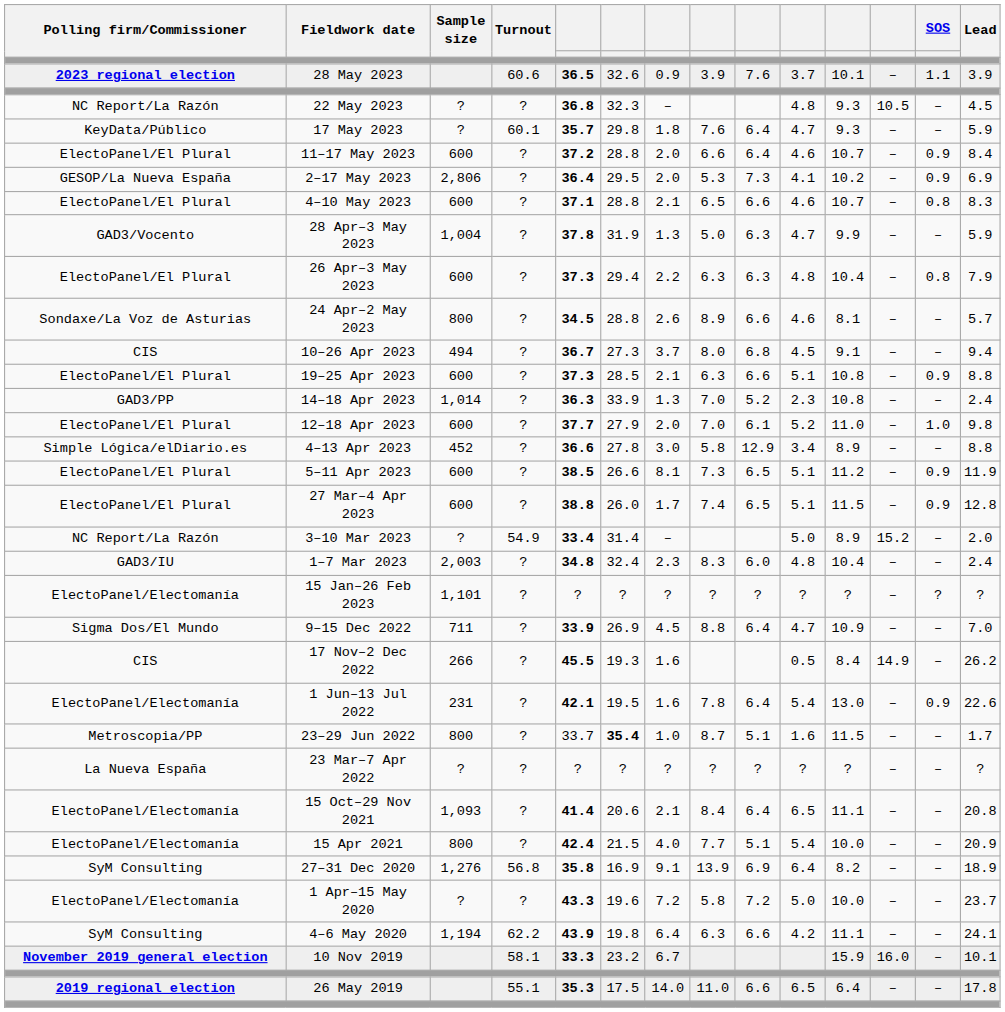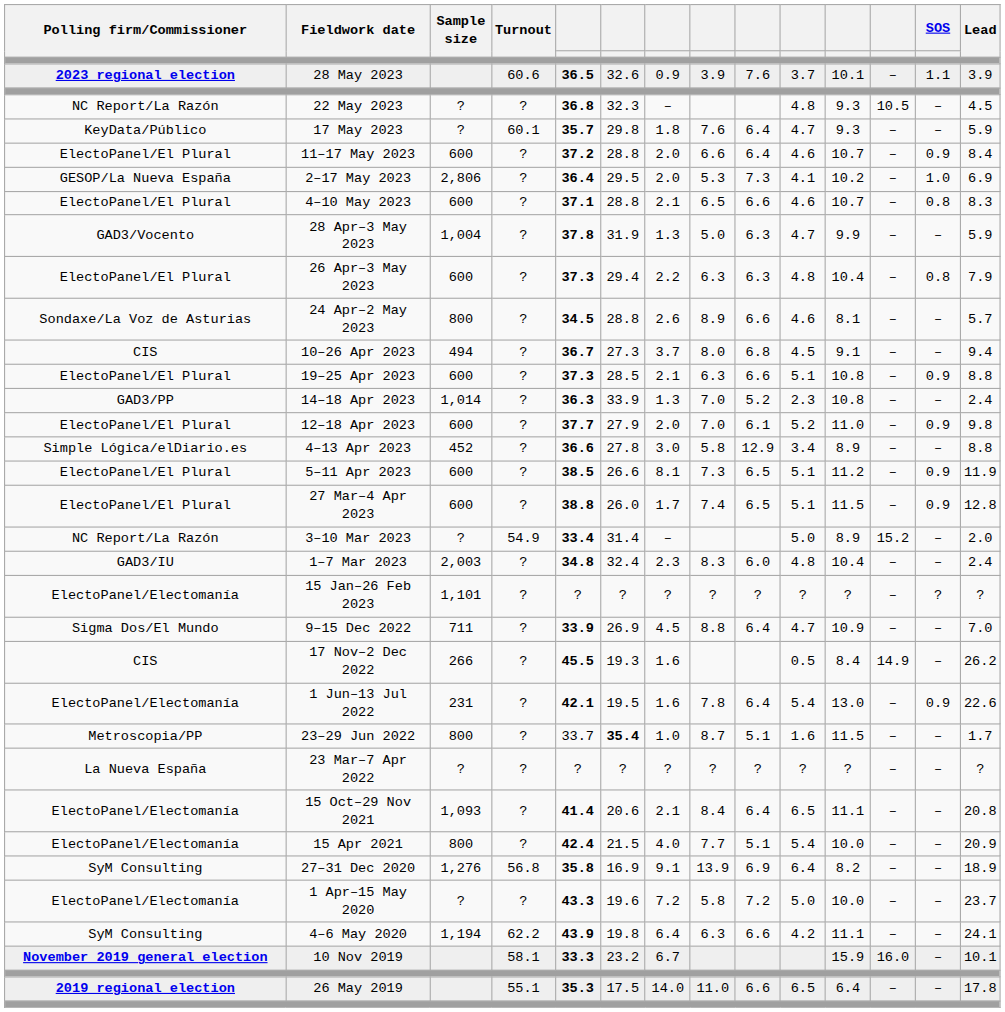2–17 May 2023 | SOS: 0.9 -> 1.0
12–18 Apr 2023 | SOS: 1.0 -> 0.9
